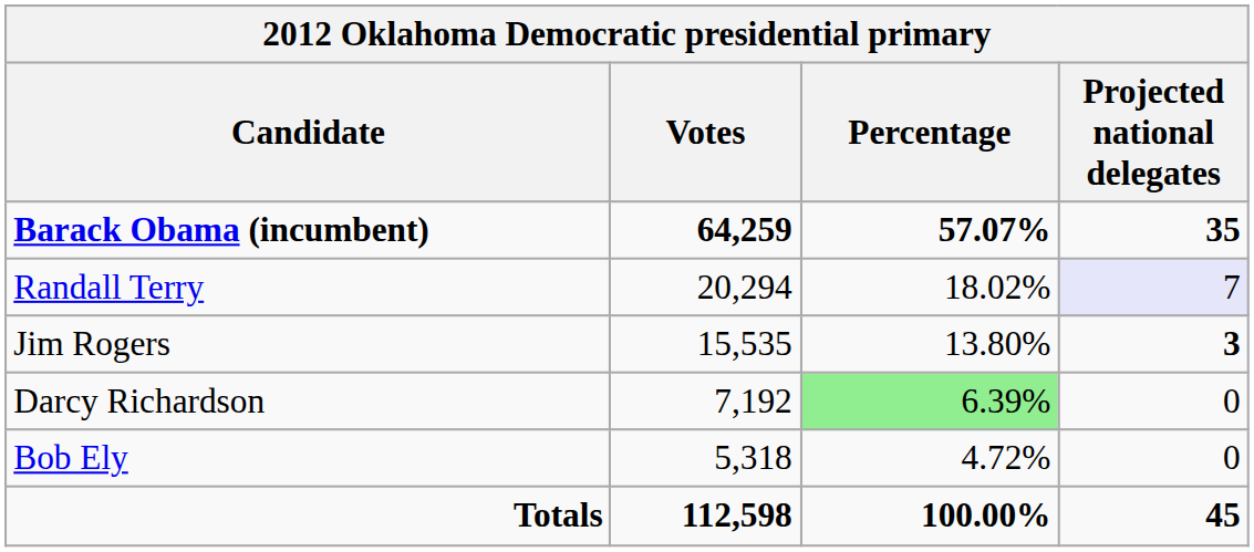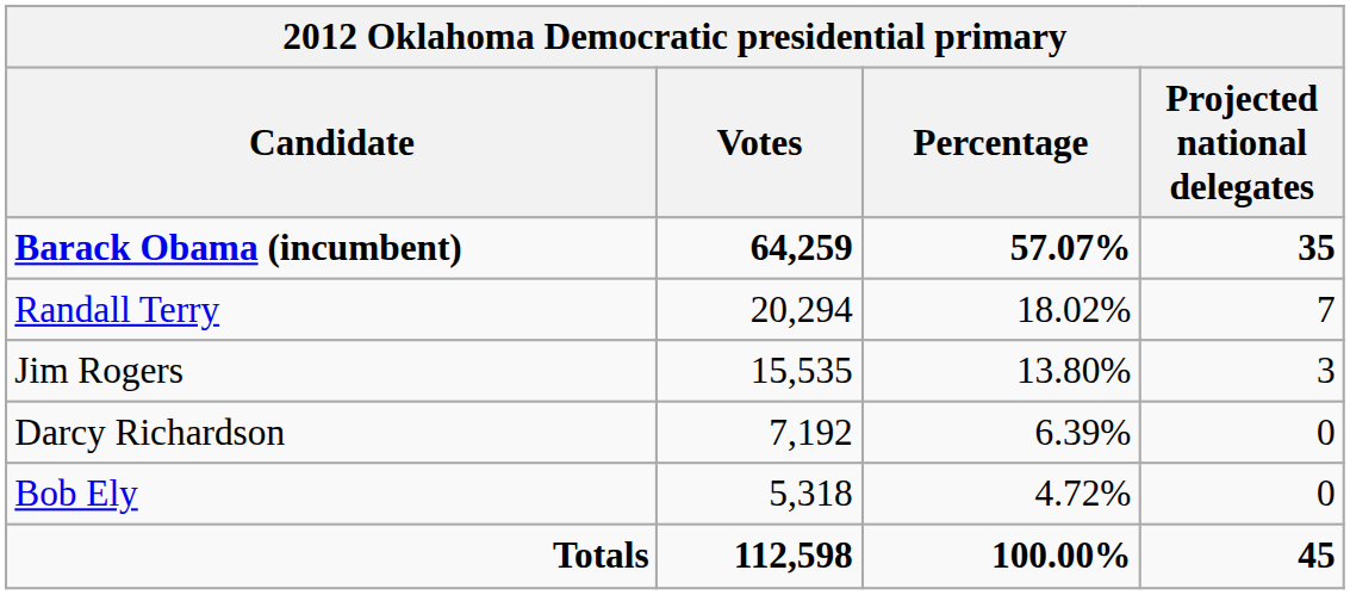Randall Terry | Projected national delegates: lavender background -> no background
Jim Rogers | Projected national delegates: bold -> normal
Darcy Richardson | Percentage: lightgreen background -> no background
